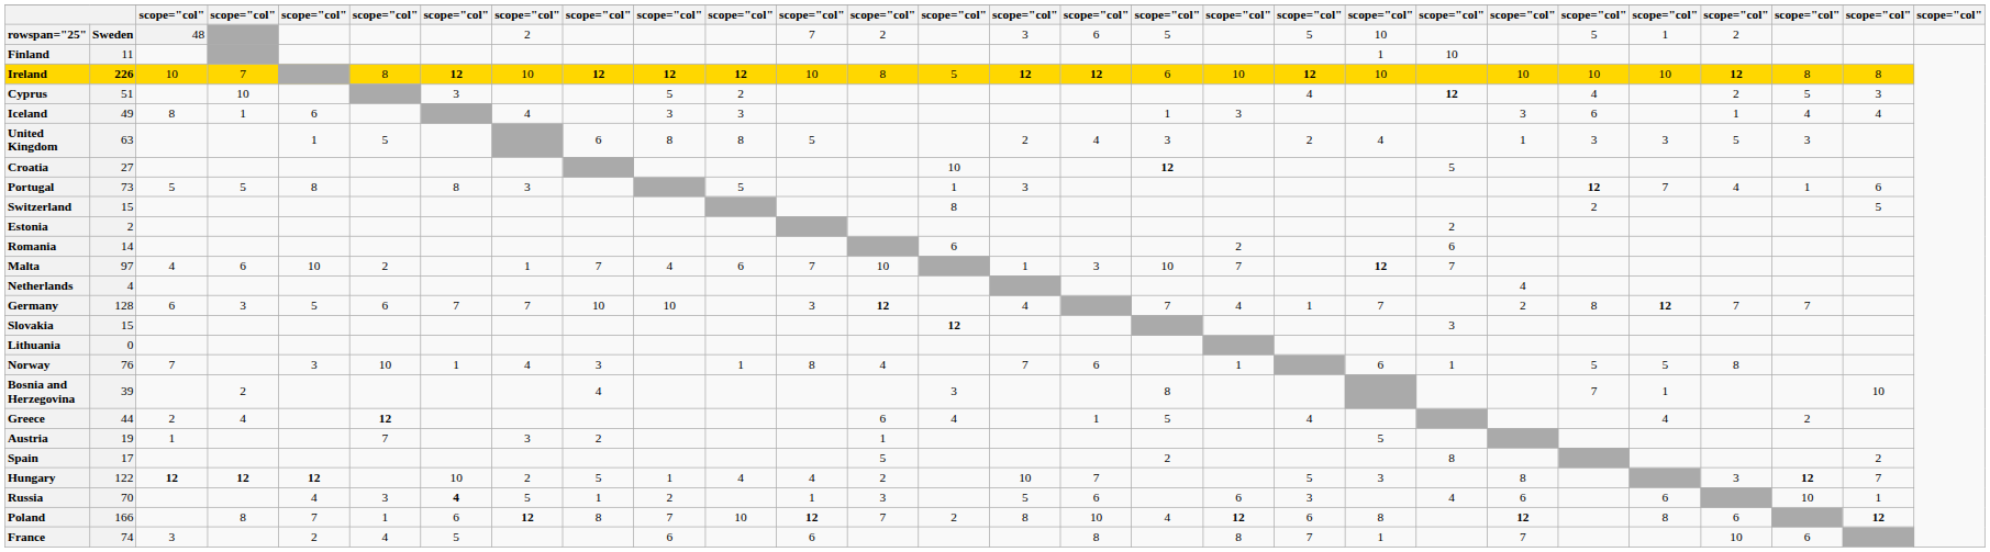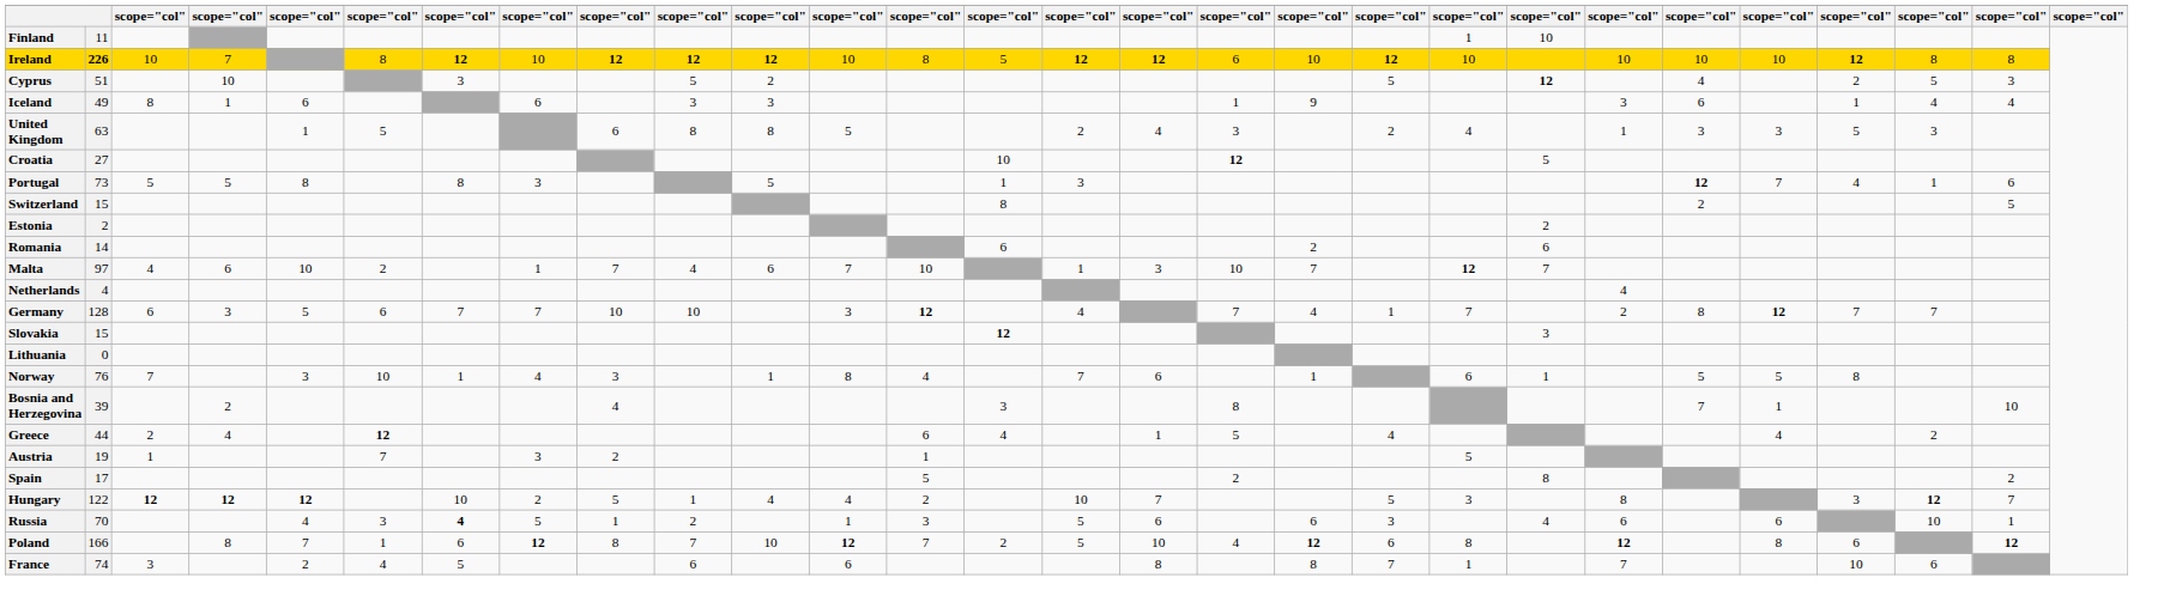- row: rowspan="25" | Sweden | 48 | 2 | 7 | 2 | 3 | 6 | 5 | 5 | 10 | 5 | 1 | 2
Cyprus | column 19: 4 -> 5
Iceland | column 8: 4 -> 6
Iceland | column 18: 3 -> 9
Poland | column 15: 8 -> 5
